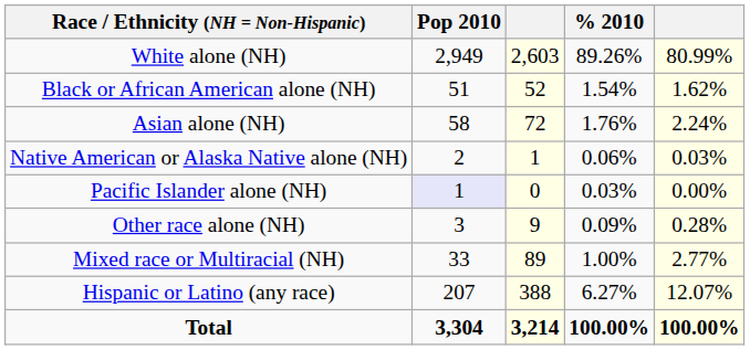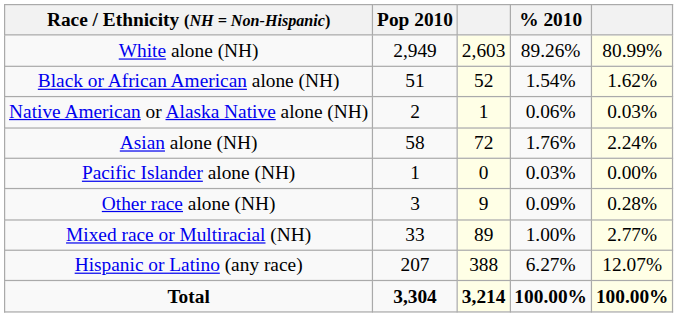rows swapped: Native American or Alaska Native alone (NH) <-> Asian alone (NH)
Pacific Islander alone (NH) | Pop 2010: lavender background -> no background
